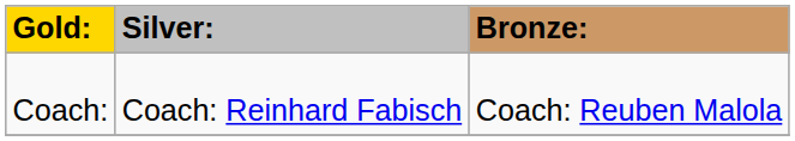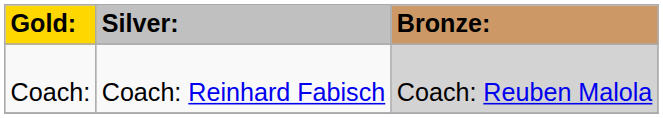Coach: | Bronze:: no background -> lightgrey background
